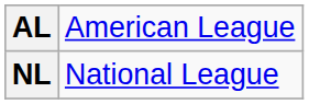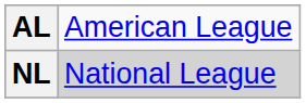NL | column 2: no background -> lightgrey background
